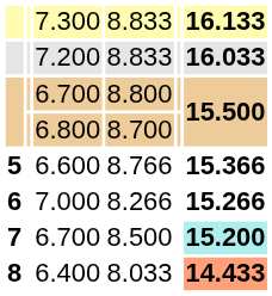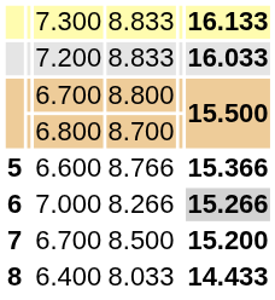8.266 | column 4: no background -> lightgrey background
8.500 | column 4: paleturquoise background -> no background
8.033 | column 4: lightsalmon background -> no background
